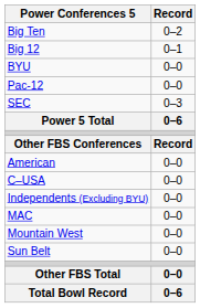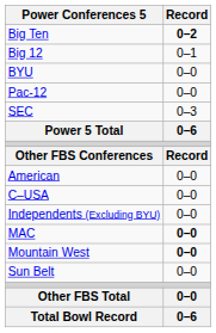Big Ten | Record: normal -> bold
MAC | Record: normal -> bold
Mountain West | Record: normal -> bold
